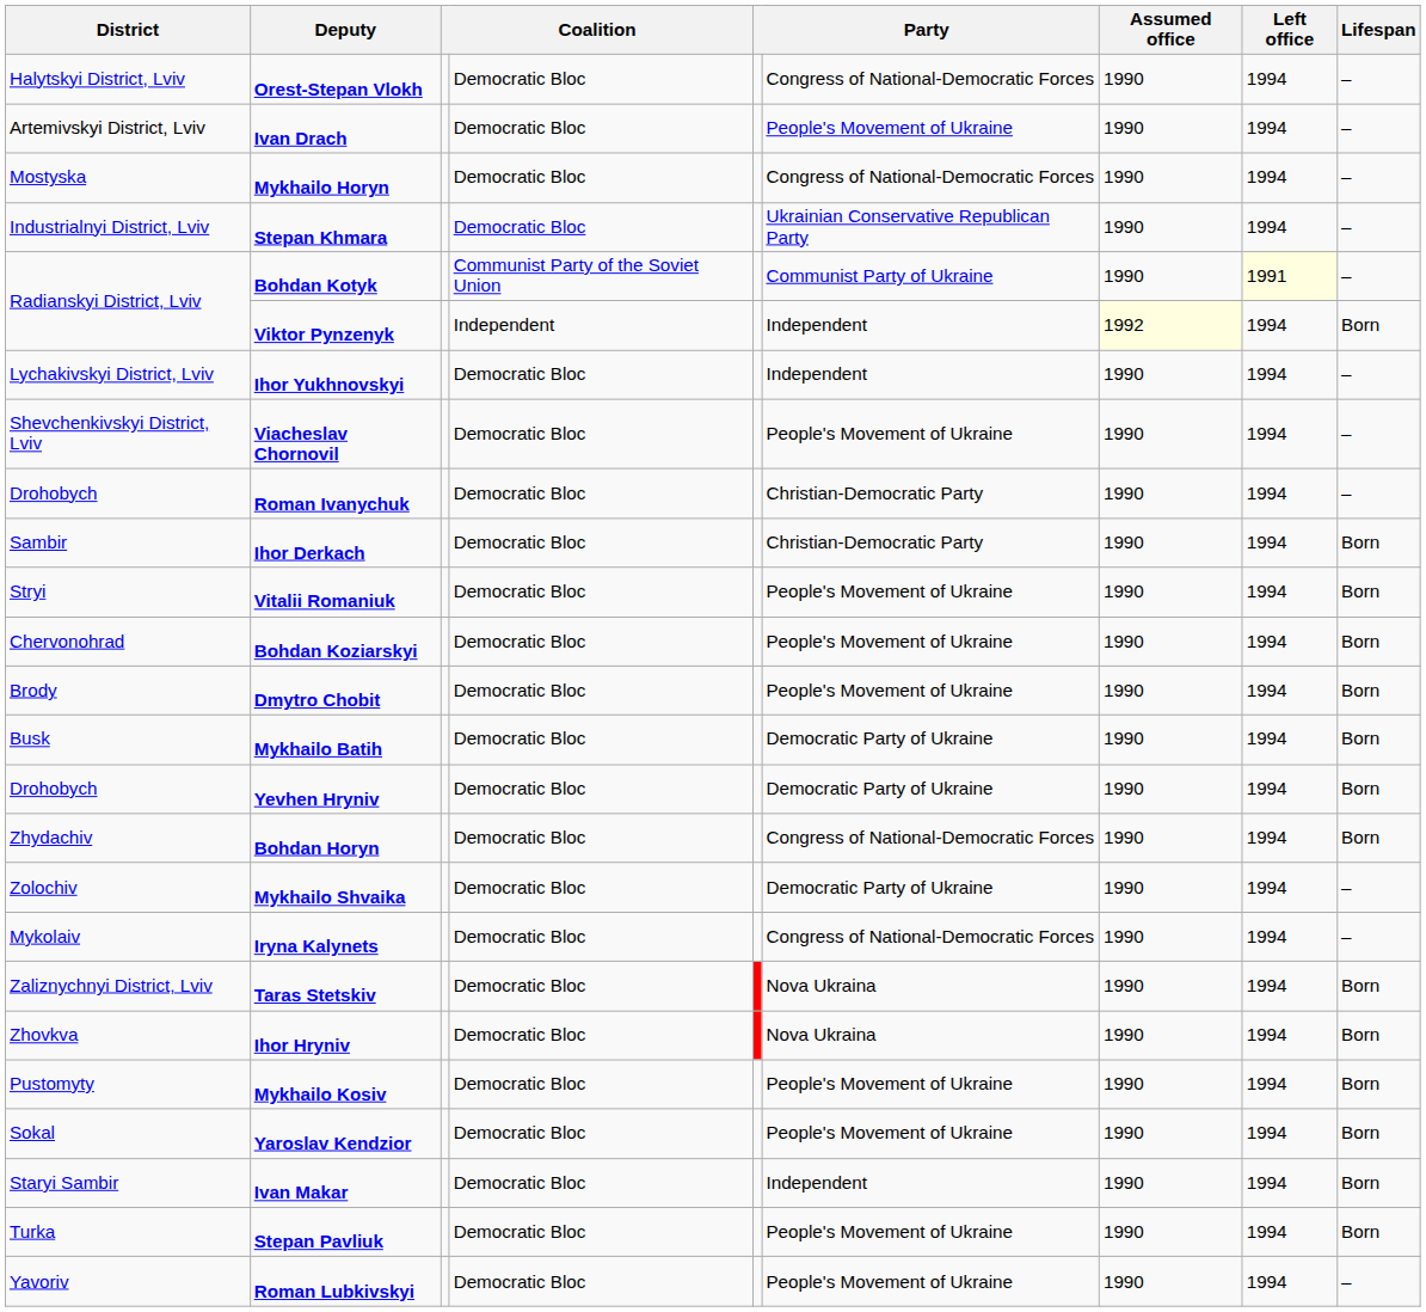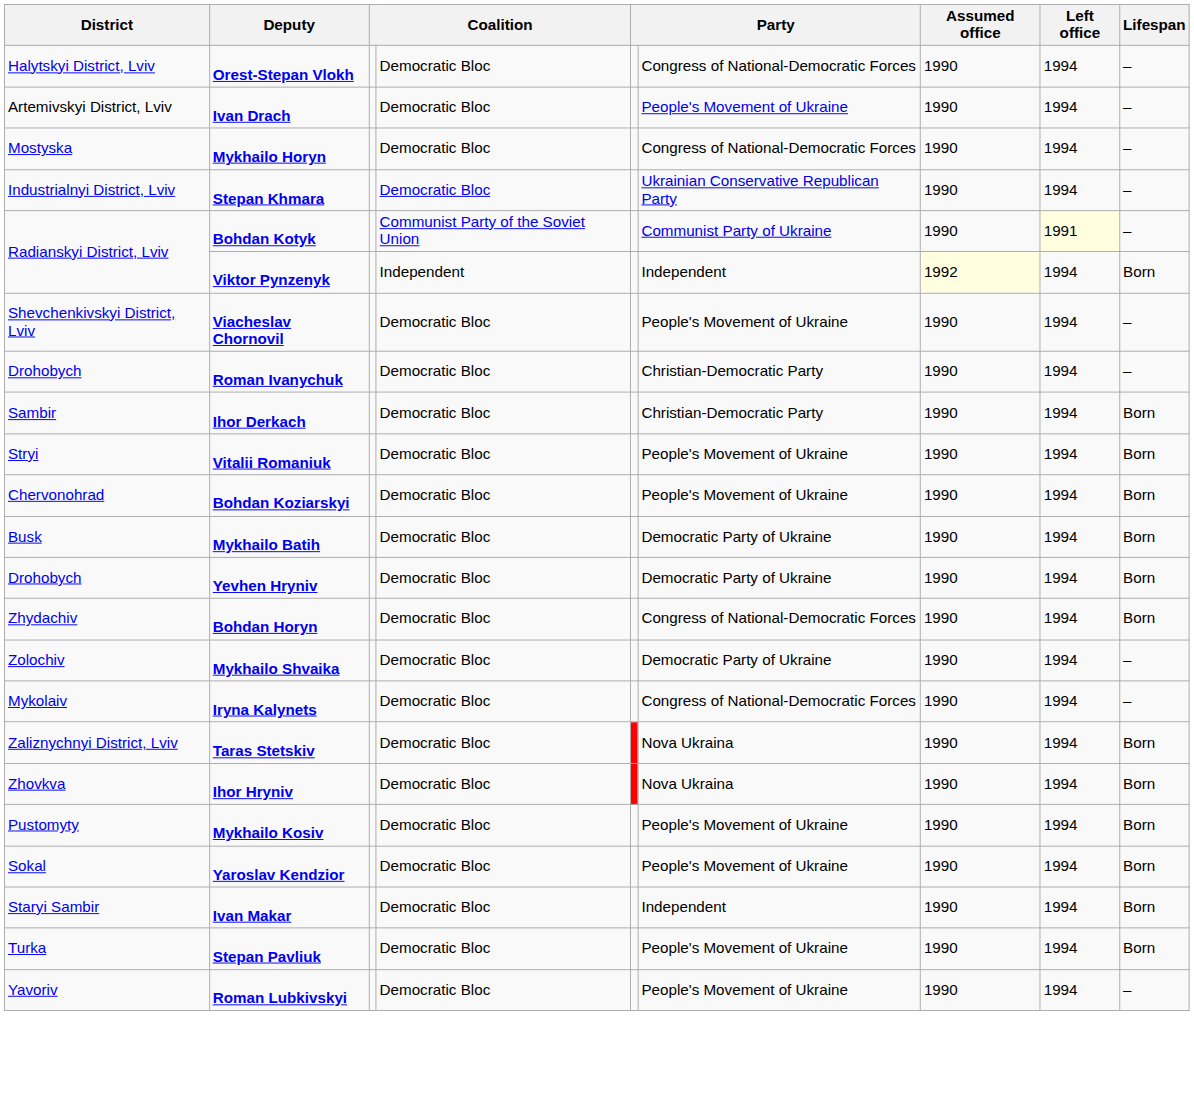- row: Lychakivskyi District, Lviv | Ihor Yukhnovskyi | Democratic Bloc | Independent | 1990 | 1994 | –
- row: Brody | Dmytro Chobit | Democratic Bloc | People's Movement of Ukraine | 1990 | 1994 | Born
